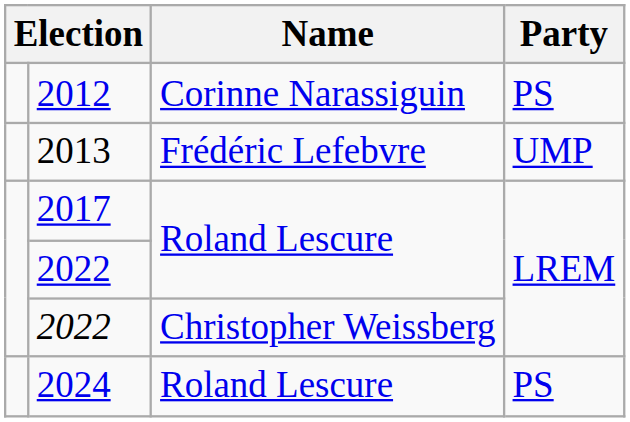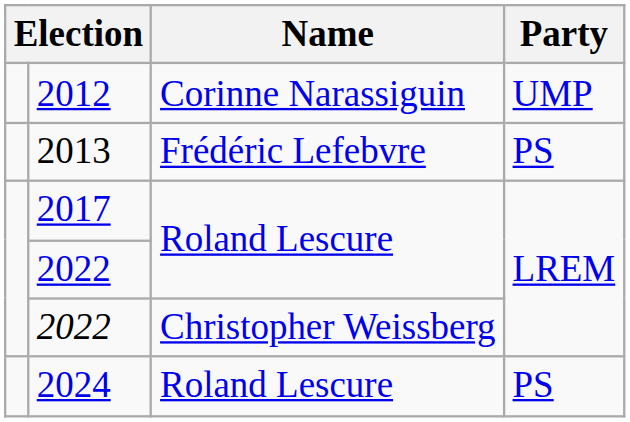2012 | Party: PS -> UMP
2013 | Party: UMP -> PS
